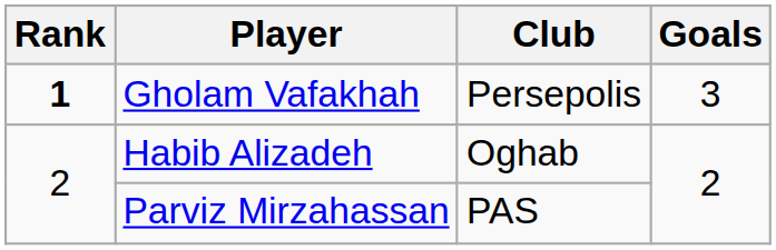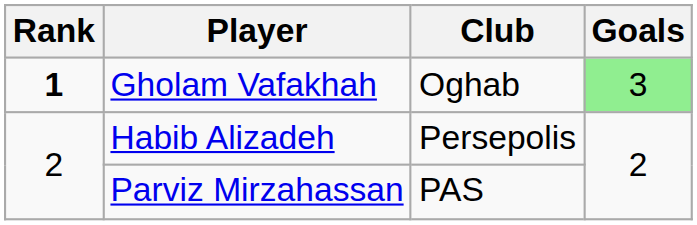Gholam Vafakhah | Club: Persepolis -> Oghab
Gholam Vafakhah | Goals: no background -> lightgreen background
Habib Alizadeh | Club: Oghab -> Persepolis
